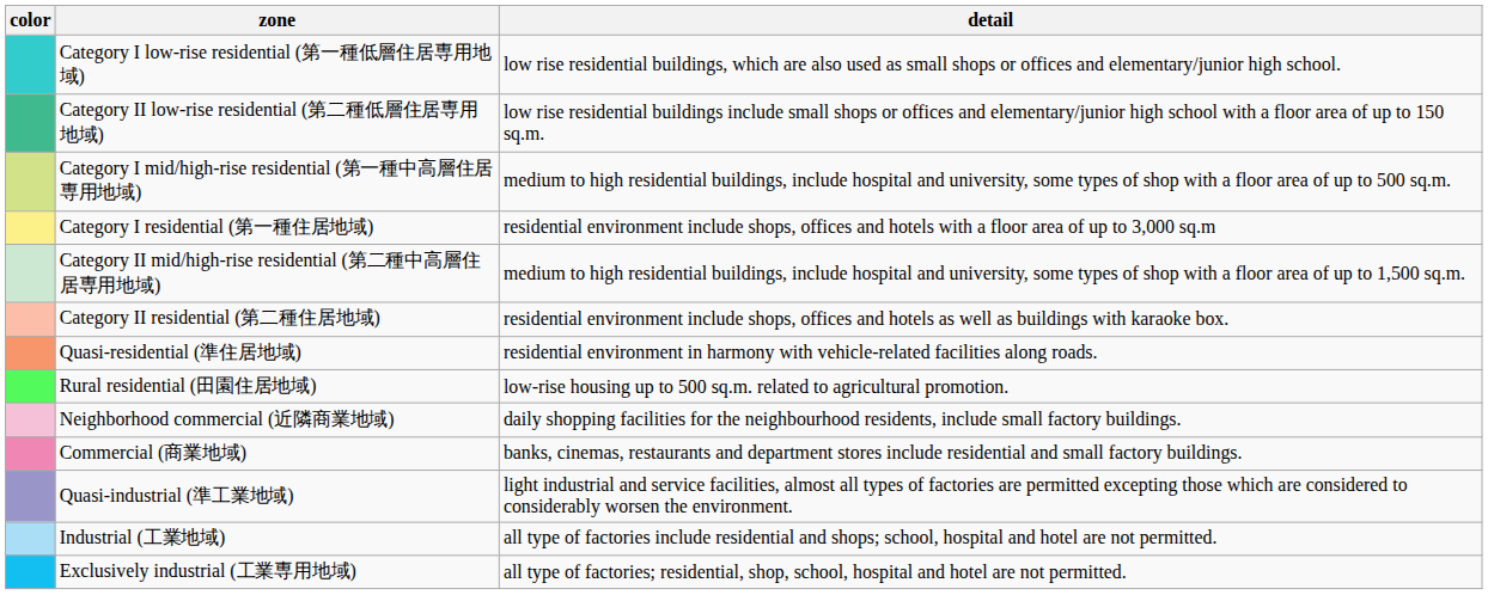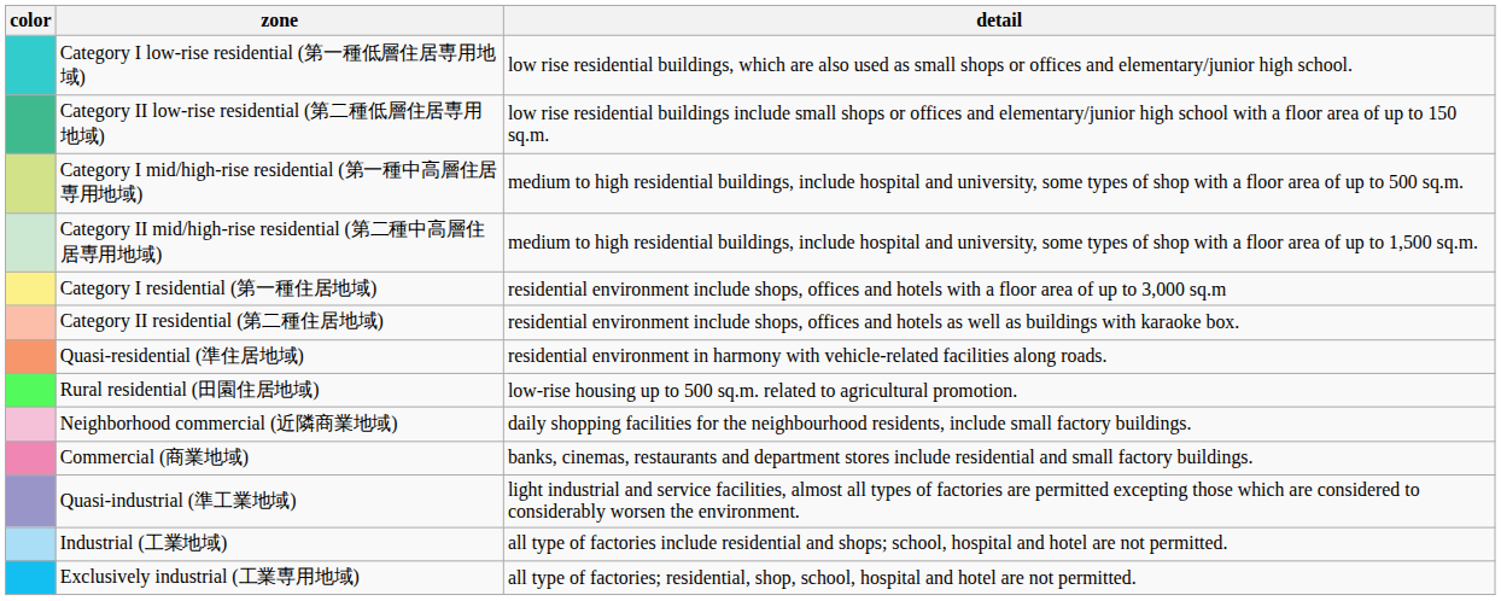rows swapped: Category II mid/high-rise residential (第二種中高層住居専用地域) <-> Category I residential (第一種住居地域)
